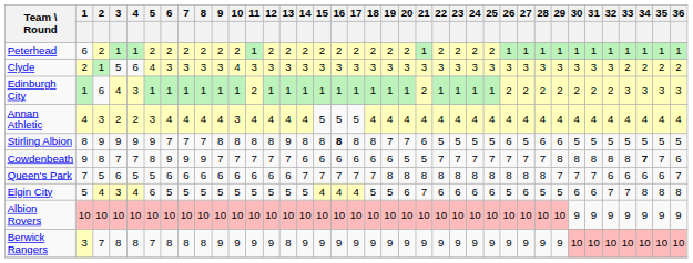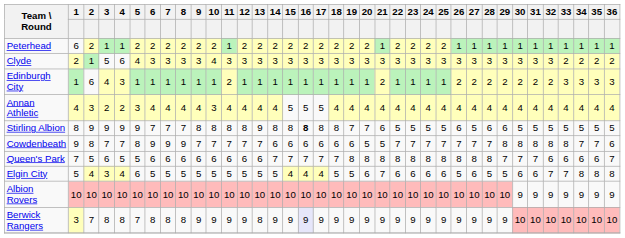Cowdenbeath | 34: bold -> normal
Berwick Rangers | 16: no background -> lavender background
